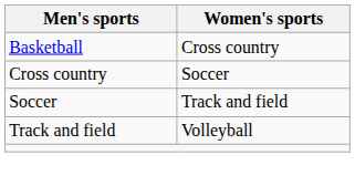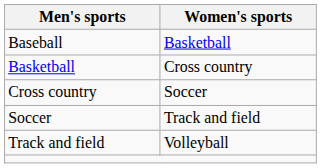+ row: Baseball | Basketball
